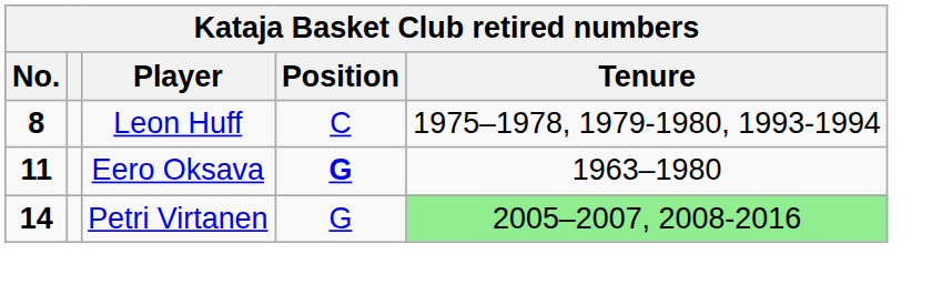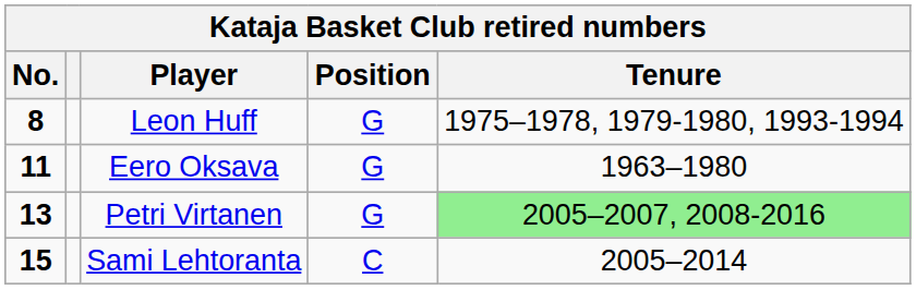Leon Huff | Position: C -> G
Eero Oksava | Position: bold -> normal
Petri Virtanen | No.: 14 -> 13
+ row: 15 | Sami Lehtoranta | C | 2005–2014
